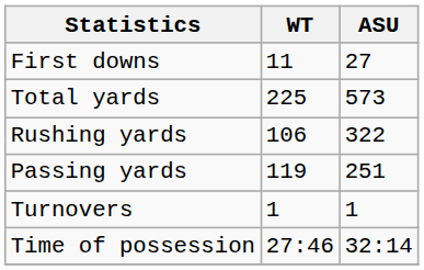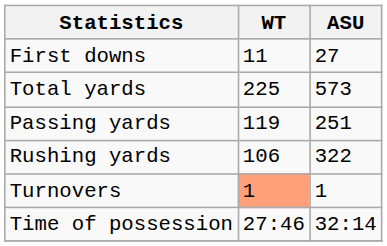rows swapped: Rushing yards <-> Passing yards
Turnovers | WT: no background -> lightsalmon background
